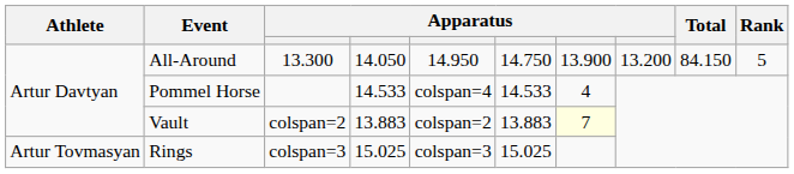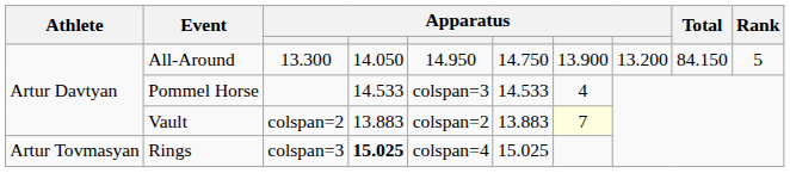Pommel Horse | column 5: colspan=4 -> colspan=3
Rings | column 4: normal -> bold
Rings | column 5: colspan=3 -> colspan=4
